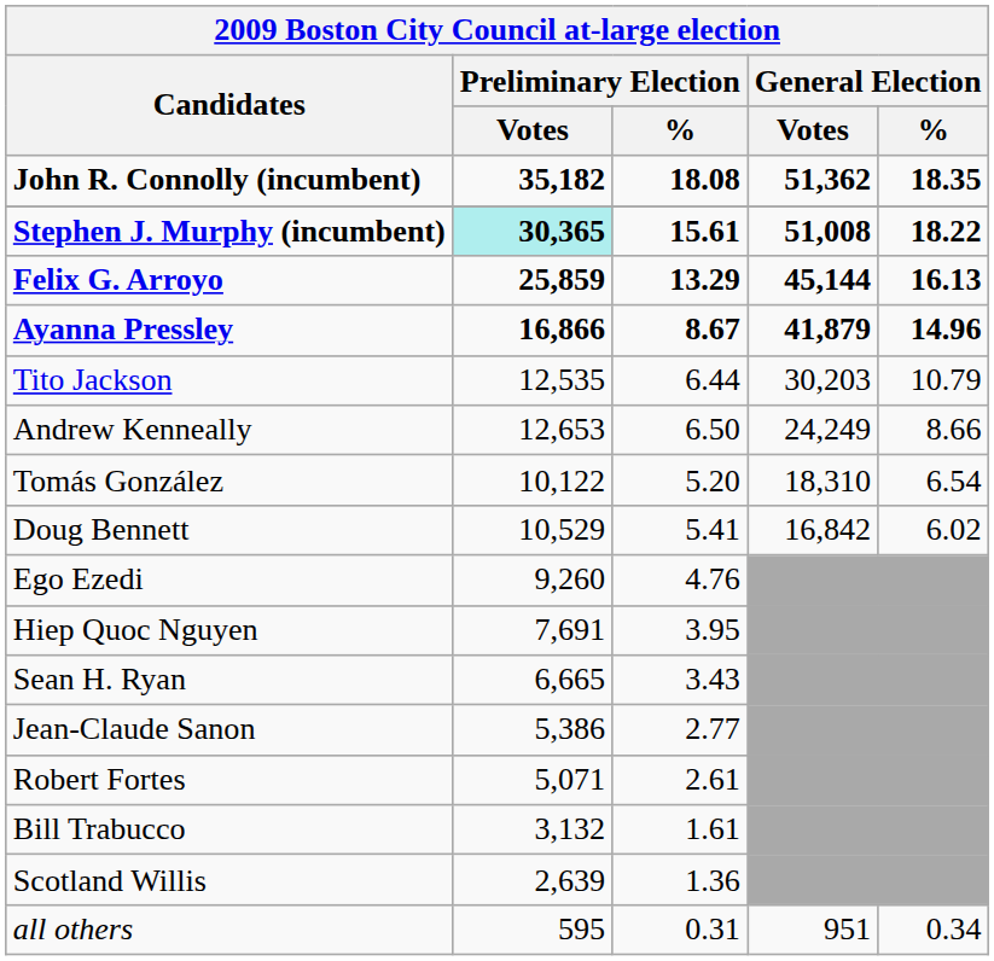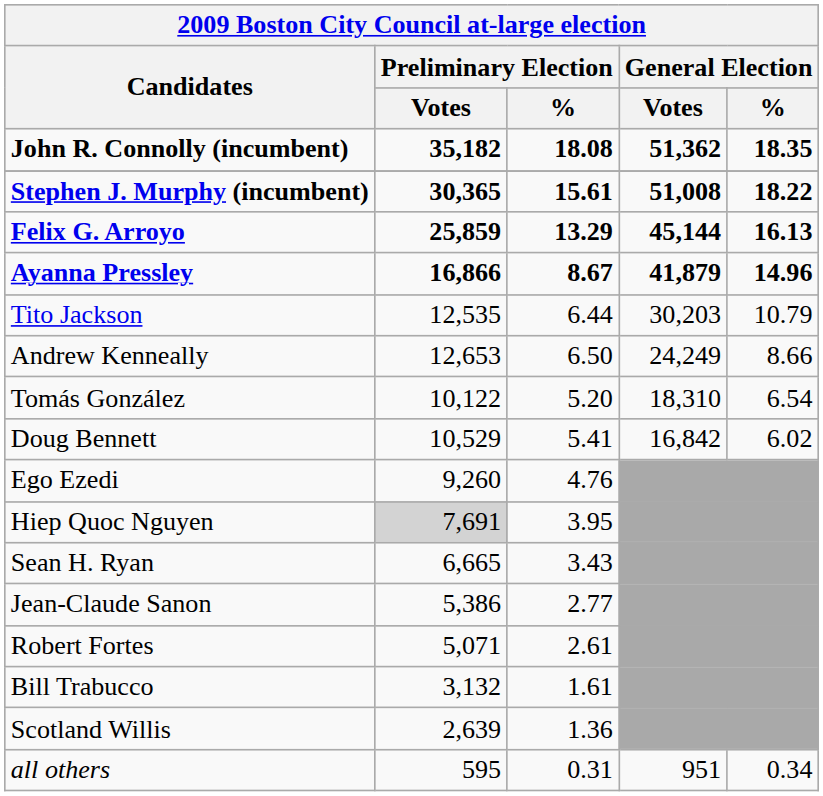Stephen J. Murphy (incumbent) | Preliminary Election / Votes: paleturquoise background -> no background
Hiep Quoc Nguyen | Preliminary Election / Votes: no background -> lightgrey background
